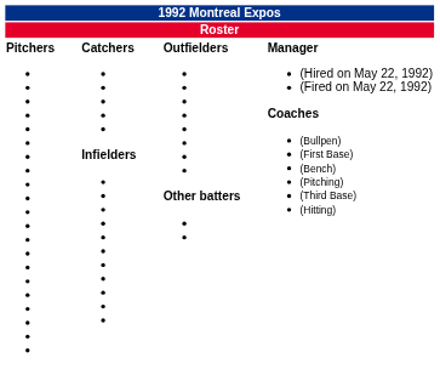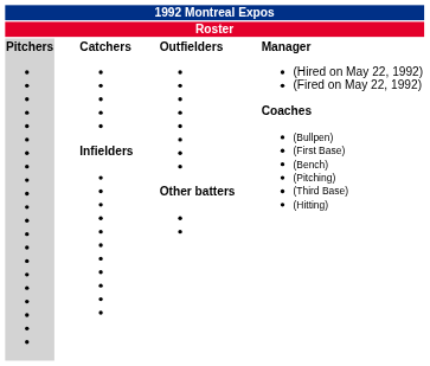Pitchers | column 1: no background -> lightgrey background
